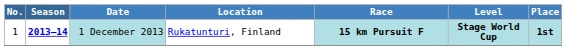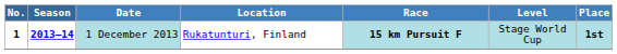1 December 2013 | No.: normal -> bold
1 December 2013 | Level: bold -> normal
